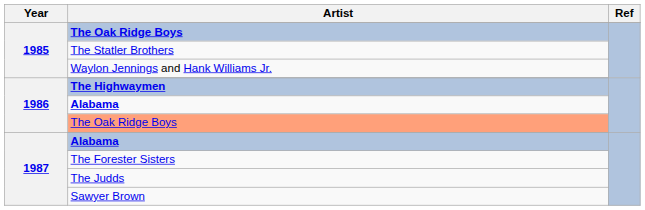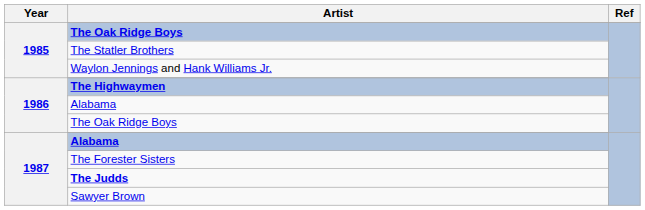1986 / Alabama | Artist: bold -> normal
1986 / The Oak Ridge Boys | Artist: lightsalmon background -> no background
The Judds | Artist: normal -> bold
